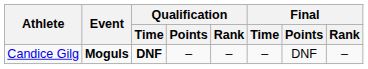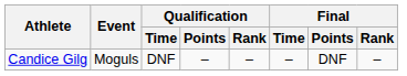Candice Gilg | Event: bold -> normal
Candice Gilg | Qualification / Time: bold -> normal
